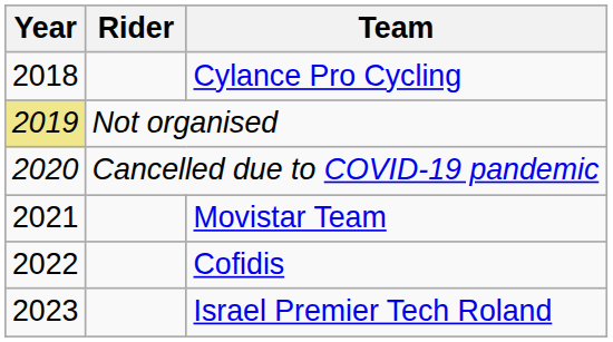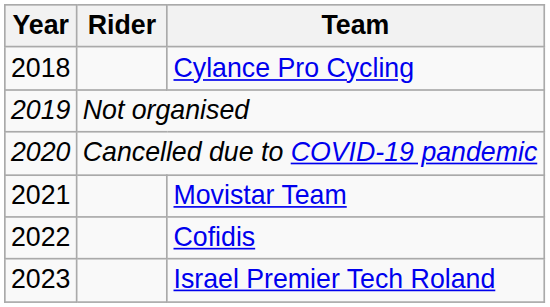Not organised | Year: khaki background -> no background
